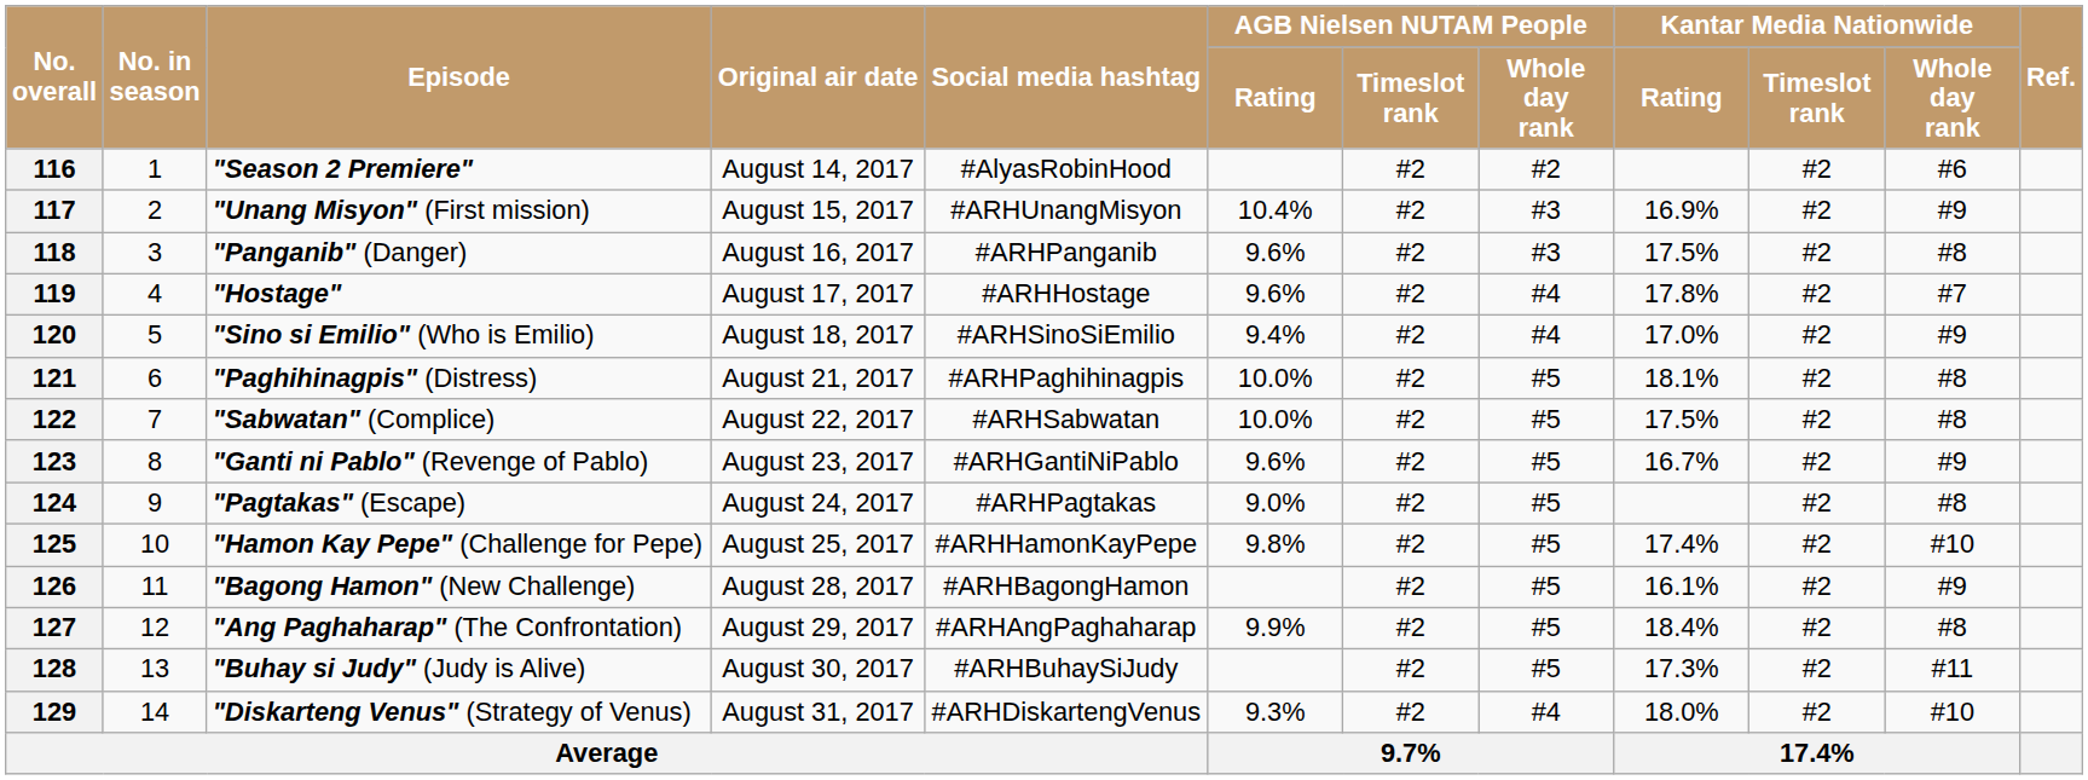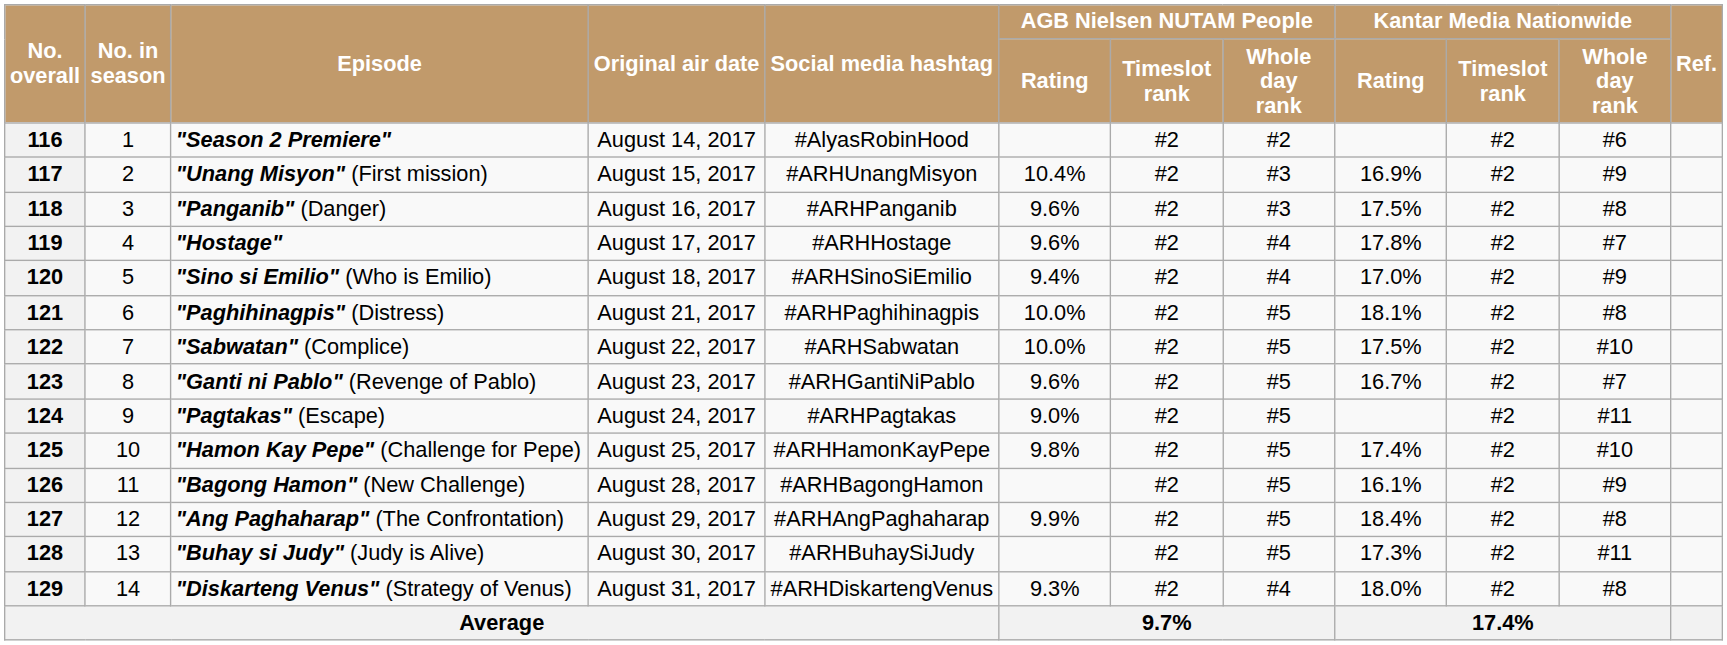122 | Kantar Media Nationwide / Whole day rank: #8 -> #10
123 | Kantar Media Nationwide / Whole day rank: #9 -> #7
124 | Kantar Media Nationwide / Whole day rank: #8 -> #11
129 | Kantar Media Nationwide / Whole day rank: #10 -> #8
